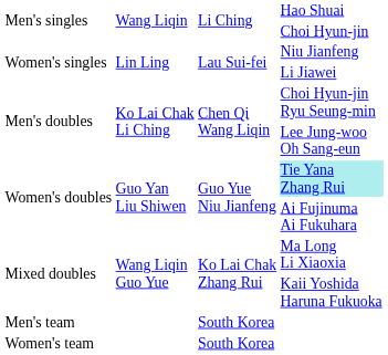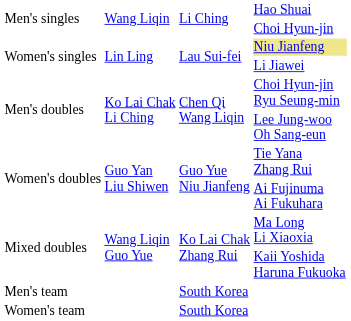Niu Jianfeng | column 4: no background -> khaki background
Tie Yana Zhang Rui | column 4: paleturquoise background -> no background
